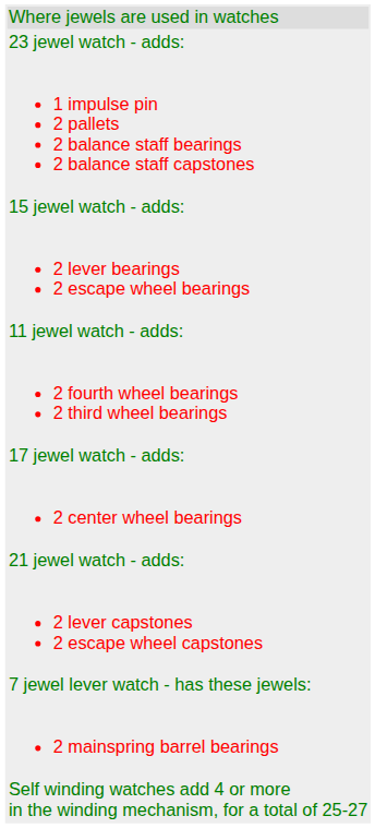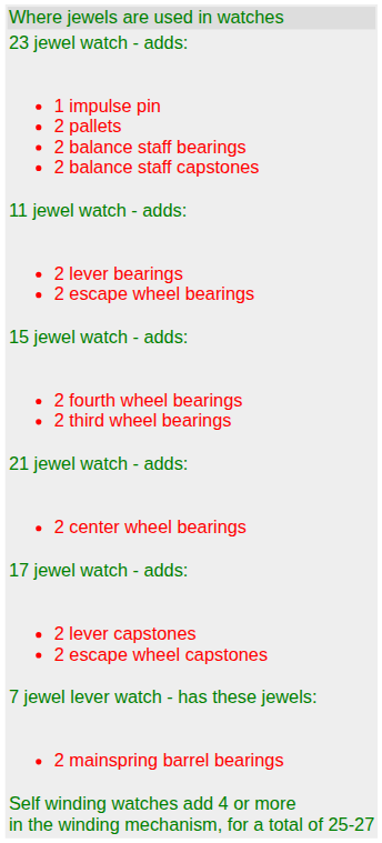row 4 | column 1: 15 jewel watch - adds: -> 11 jewel watch - adds:
row 6 | column 1: 11 jewel watch - adds: -> 15 jewel watch - adds:
row 8 | column 1: 17 jewel watch - adds: -> 21 jewel watch - adds:
row 10 | column 1: 21 jewel watch - adds: -> 17 jewel watch - adds:
